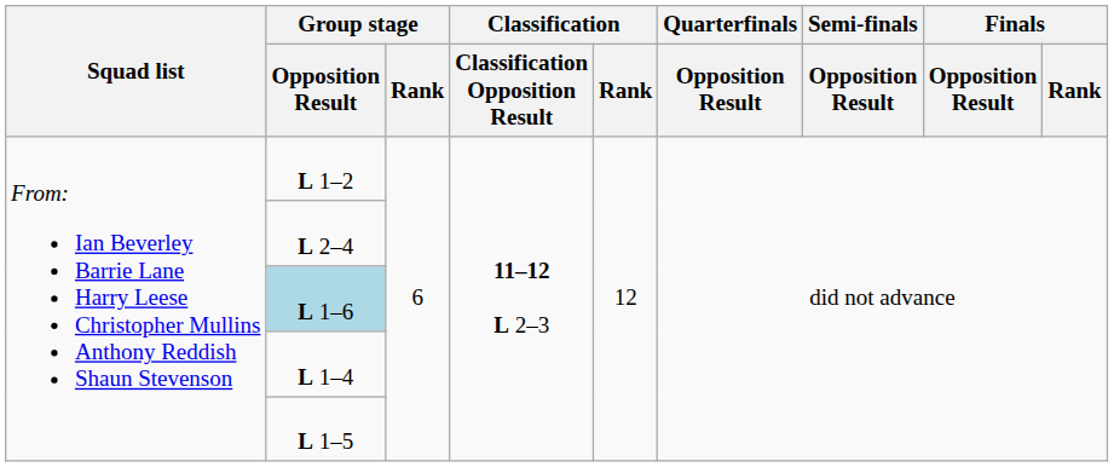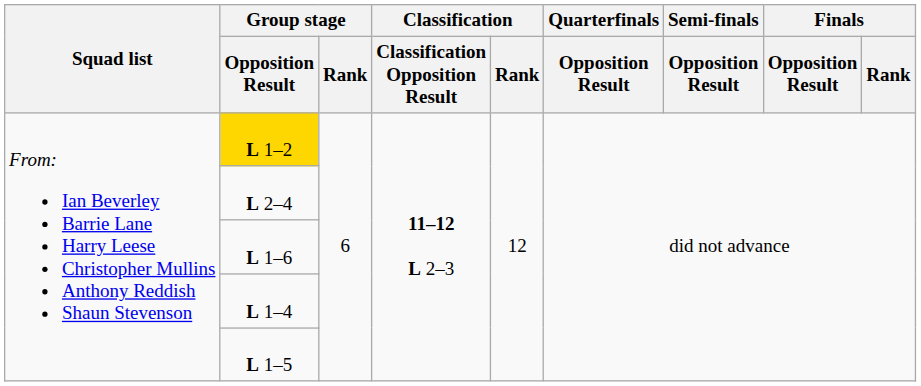L 1–2 | Group stage / Opposition Result: no background -> gold background
L 1–6 | Group stage / Opposition Result: lightblue background -> no background
